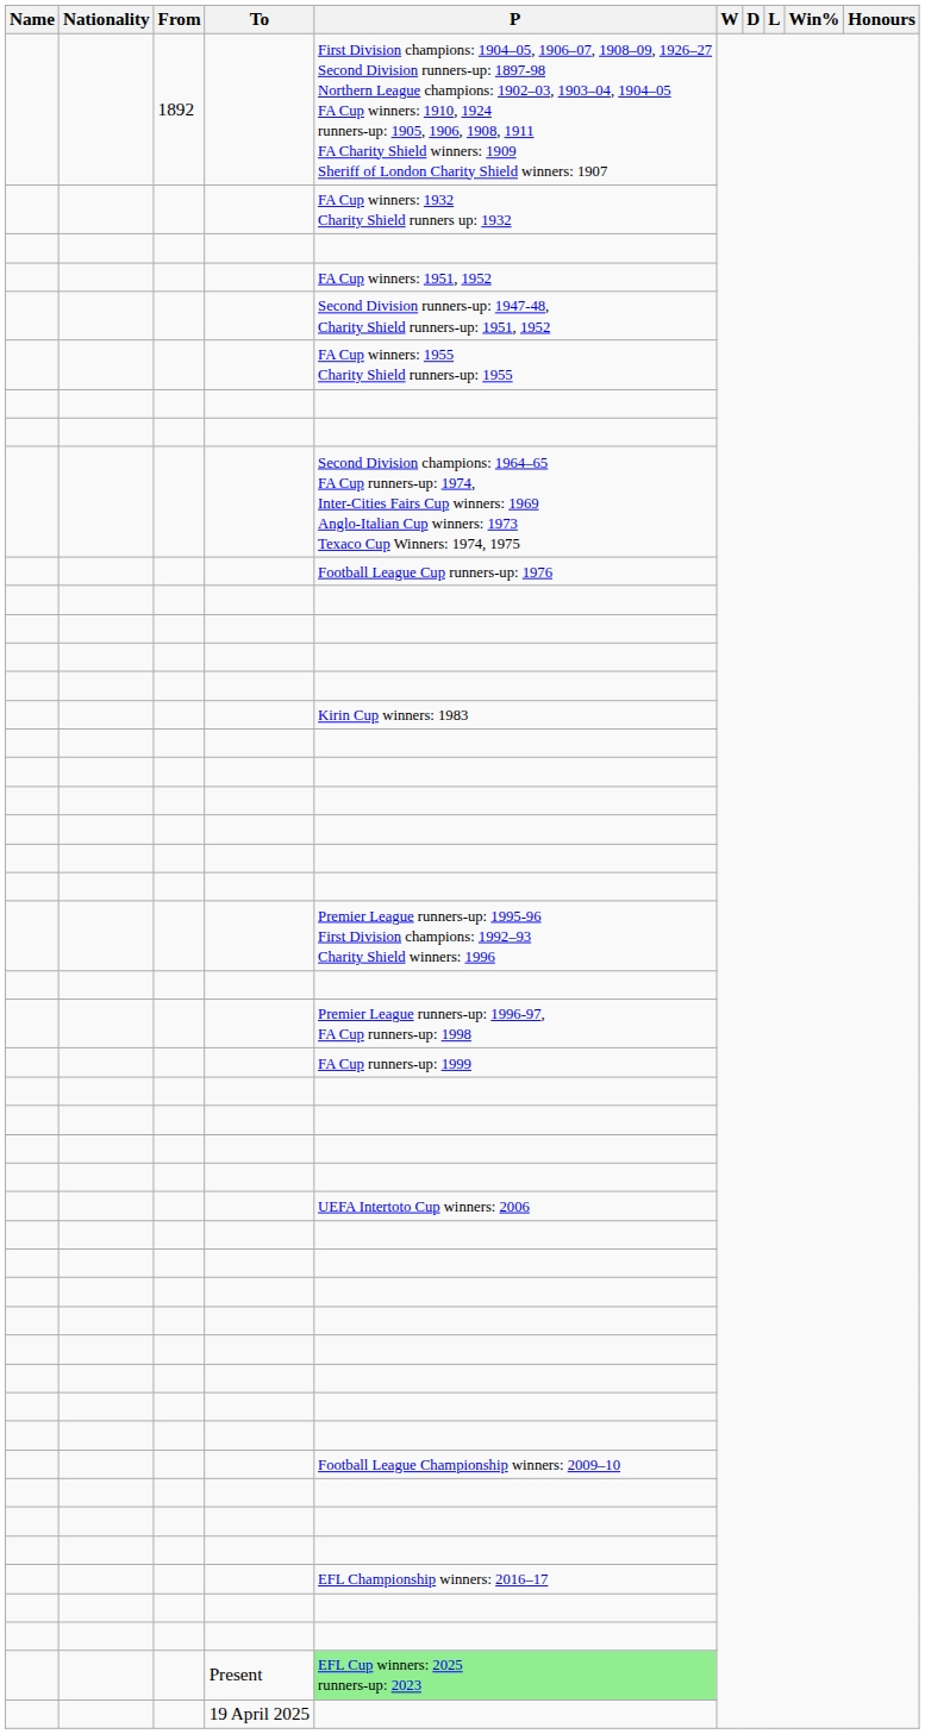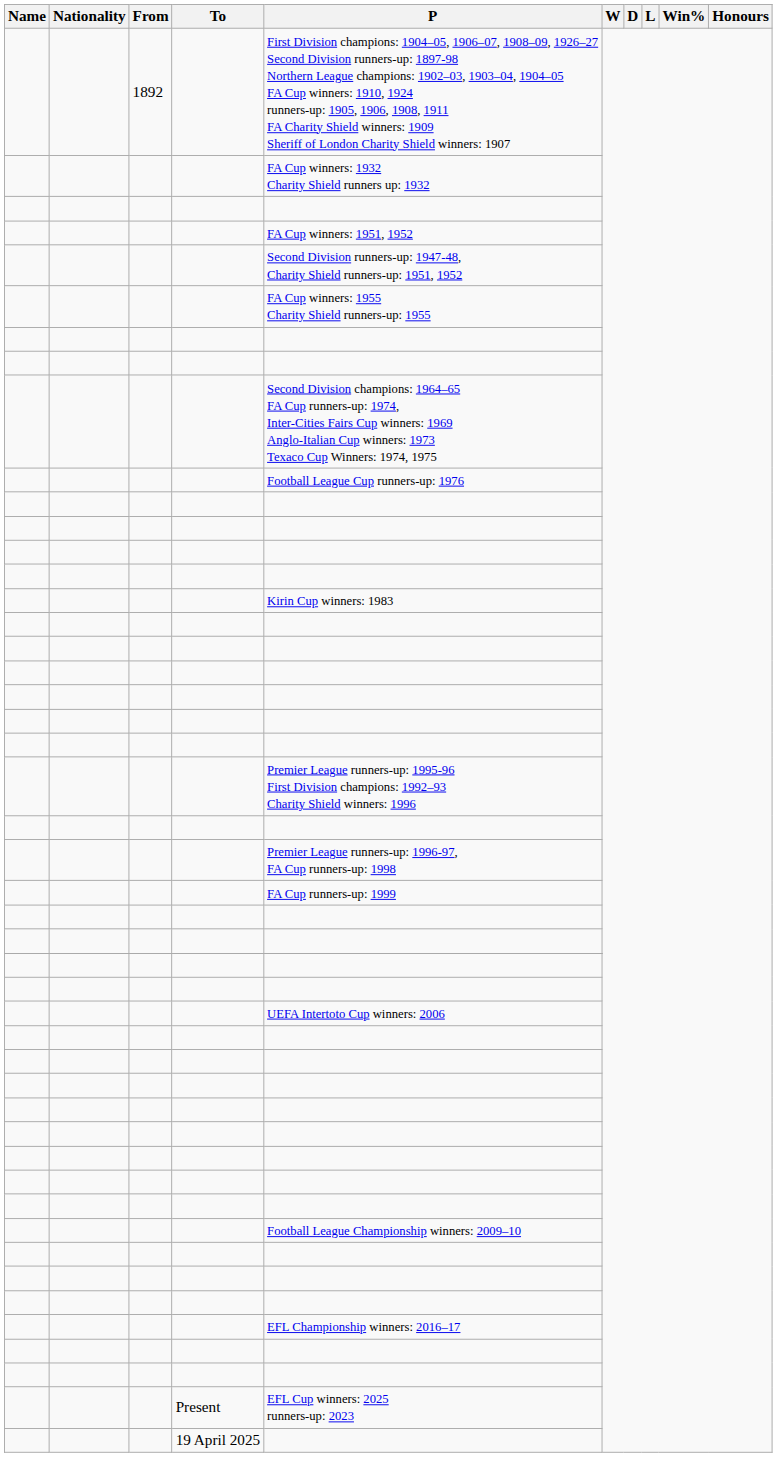Present | P: lightgreen background -> no background
